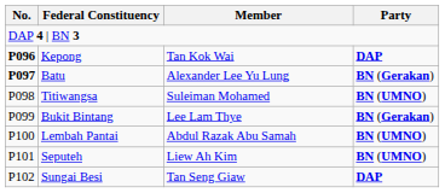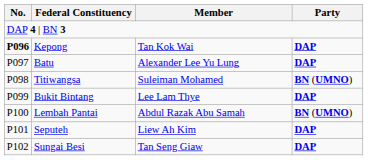Batu | No.: bold -> normal
Batu | Party: BN (Gerakan) -> DAP
Bukit Bintang | Party: BN (Gerakan) -> DAP
Seputeh | Party: BN (UMNO) -> DAP
